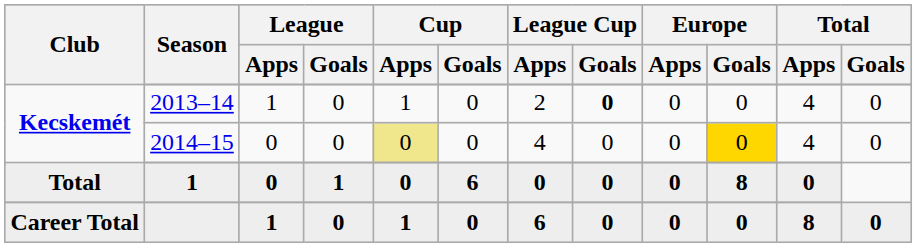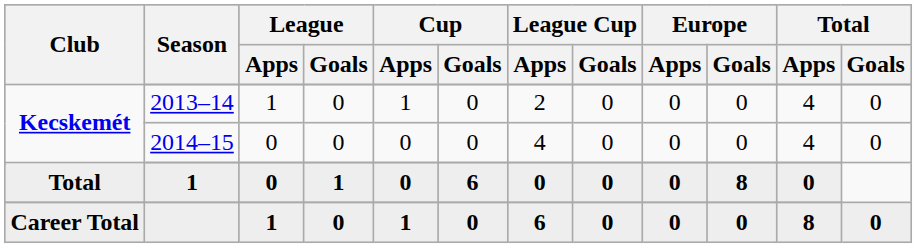2013–14 | League Cup / Goals: bold -> normal
2014–15 | Cup / Apps: khaki background -> no background
2014–15 | Europe / Goals: gold background -> no background
